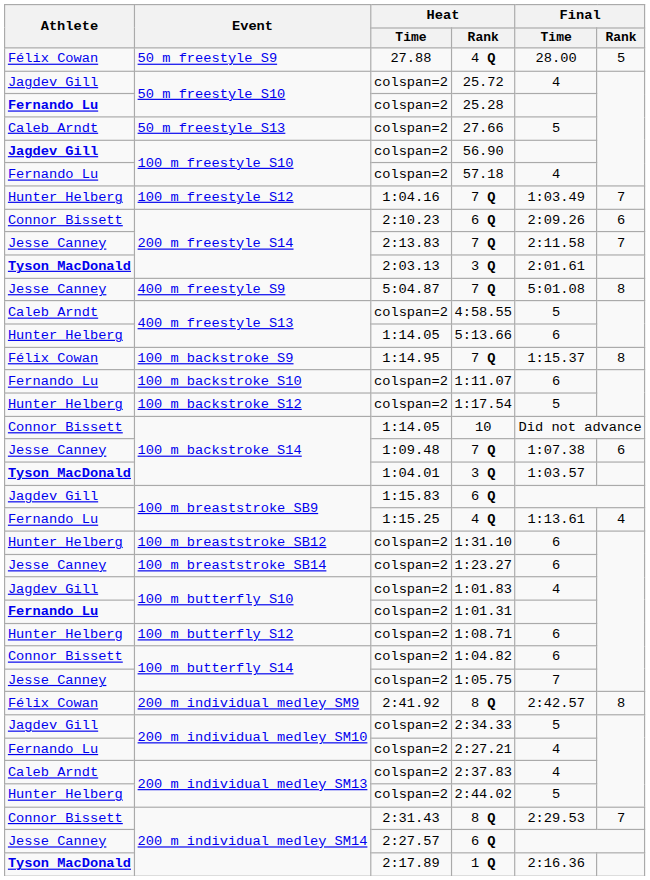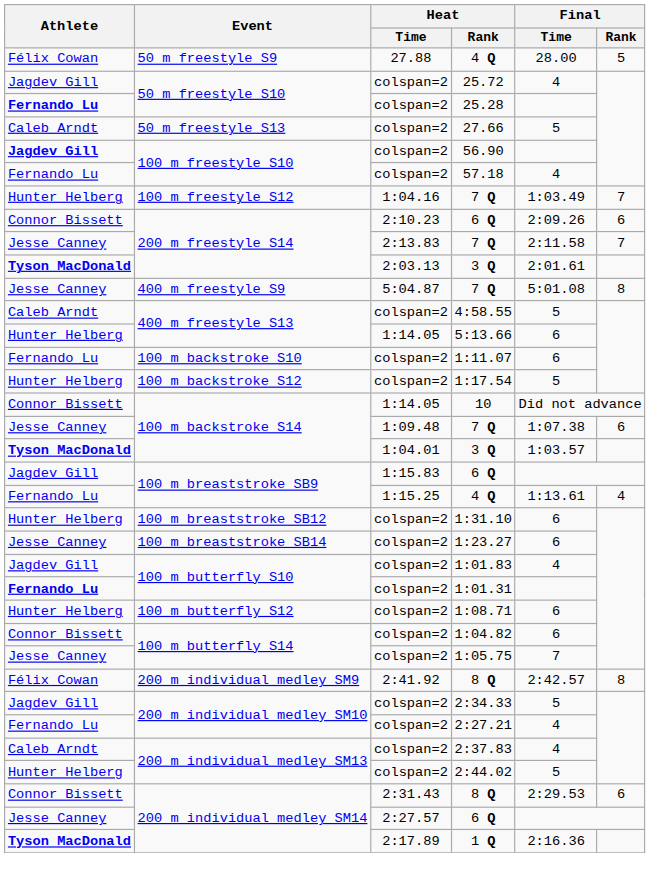- row: Félix Cowan | 100 m backstroke S9 | 1:14.95 | 7 Q | 1:15.37 | 8
200 m individual medley SM14 / 8 Q | Final / Rank: 7 -> 6
